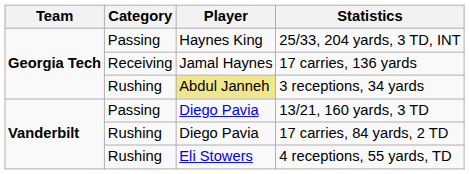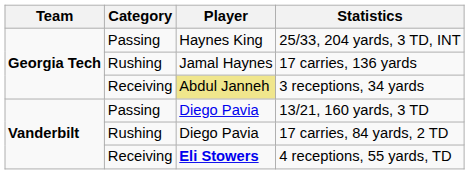17 carries, 136 yards | Category: Receiving -> Rushing
3 receptions, 34 yards | Category: Rushing -> Receiving
4 receptions, 55 yards, TD | Category: Rushing -> Receiving
4 receptions, 55 yards, TD | Player: normal -> bold
